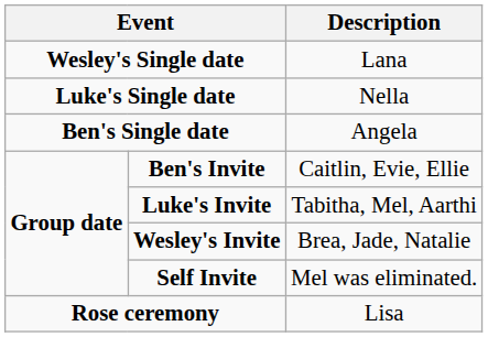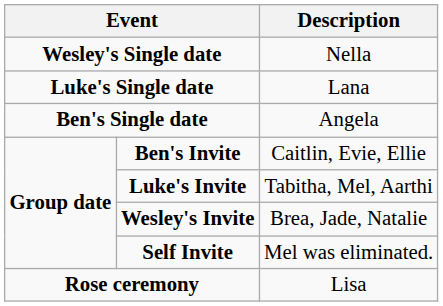Wesley's Single date | Description: Lana -> Nella
Luke's Single date | Description: Nella -> Lana
